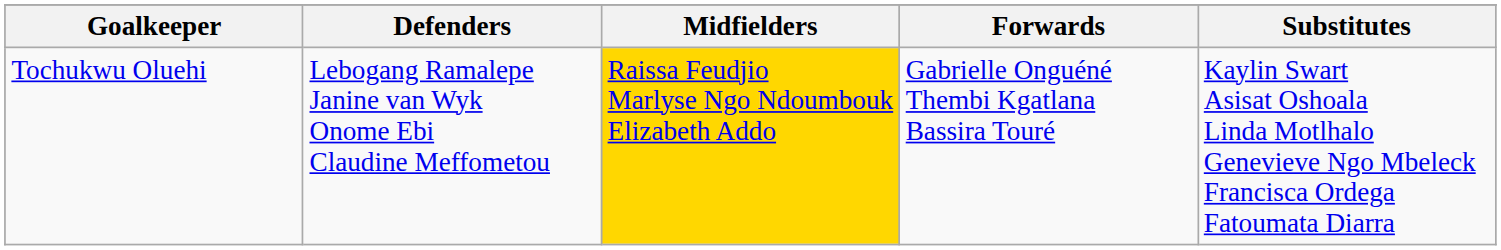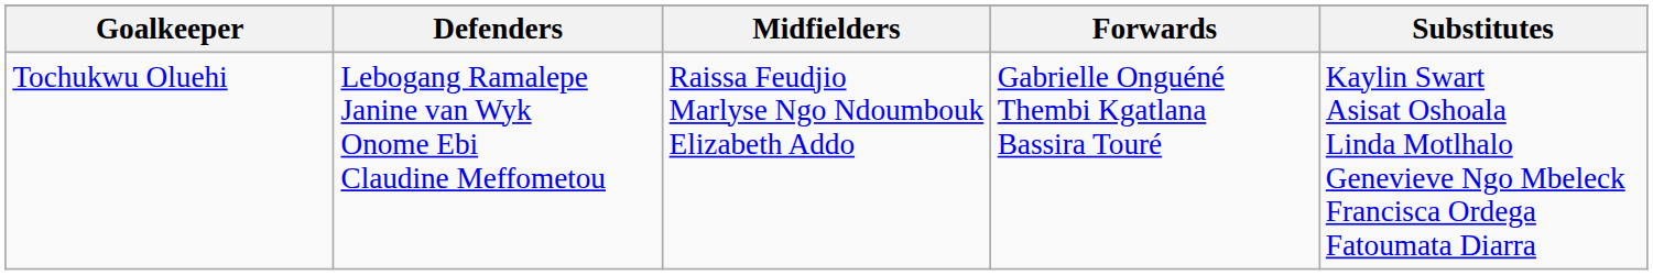Tochukwu Oluehi | Midfielders: gold background -> no background
